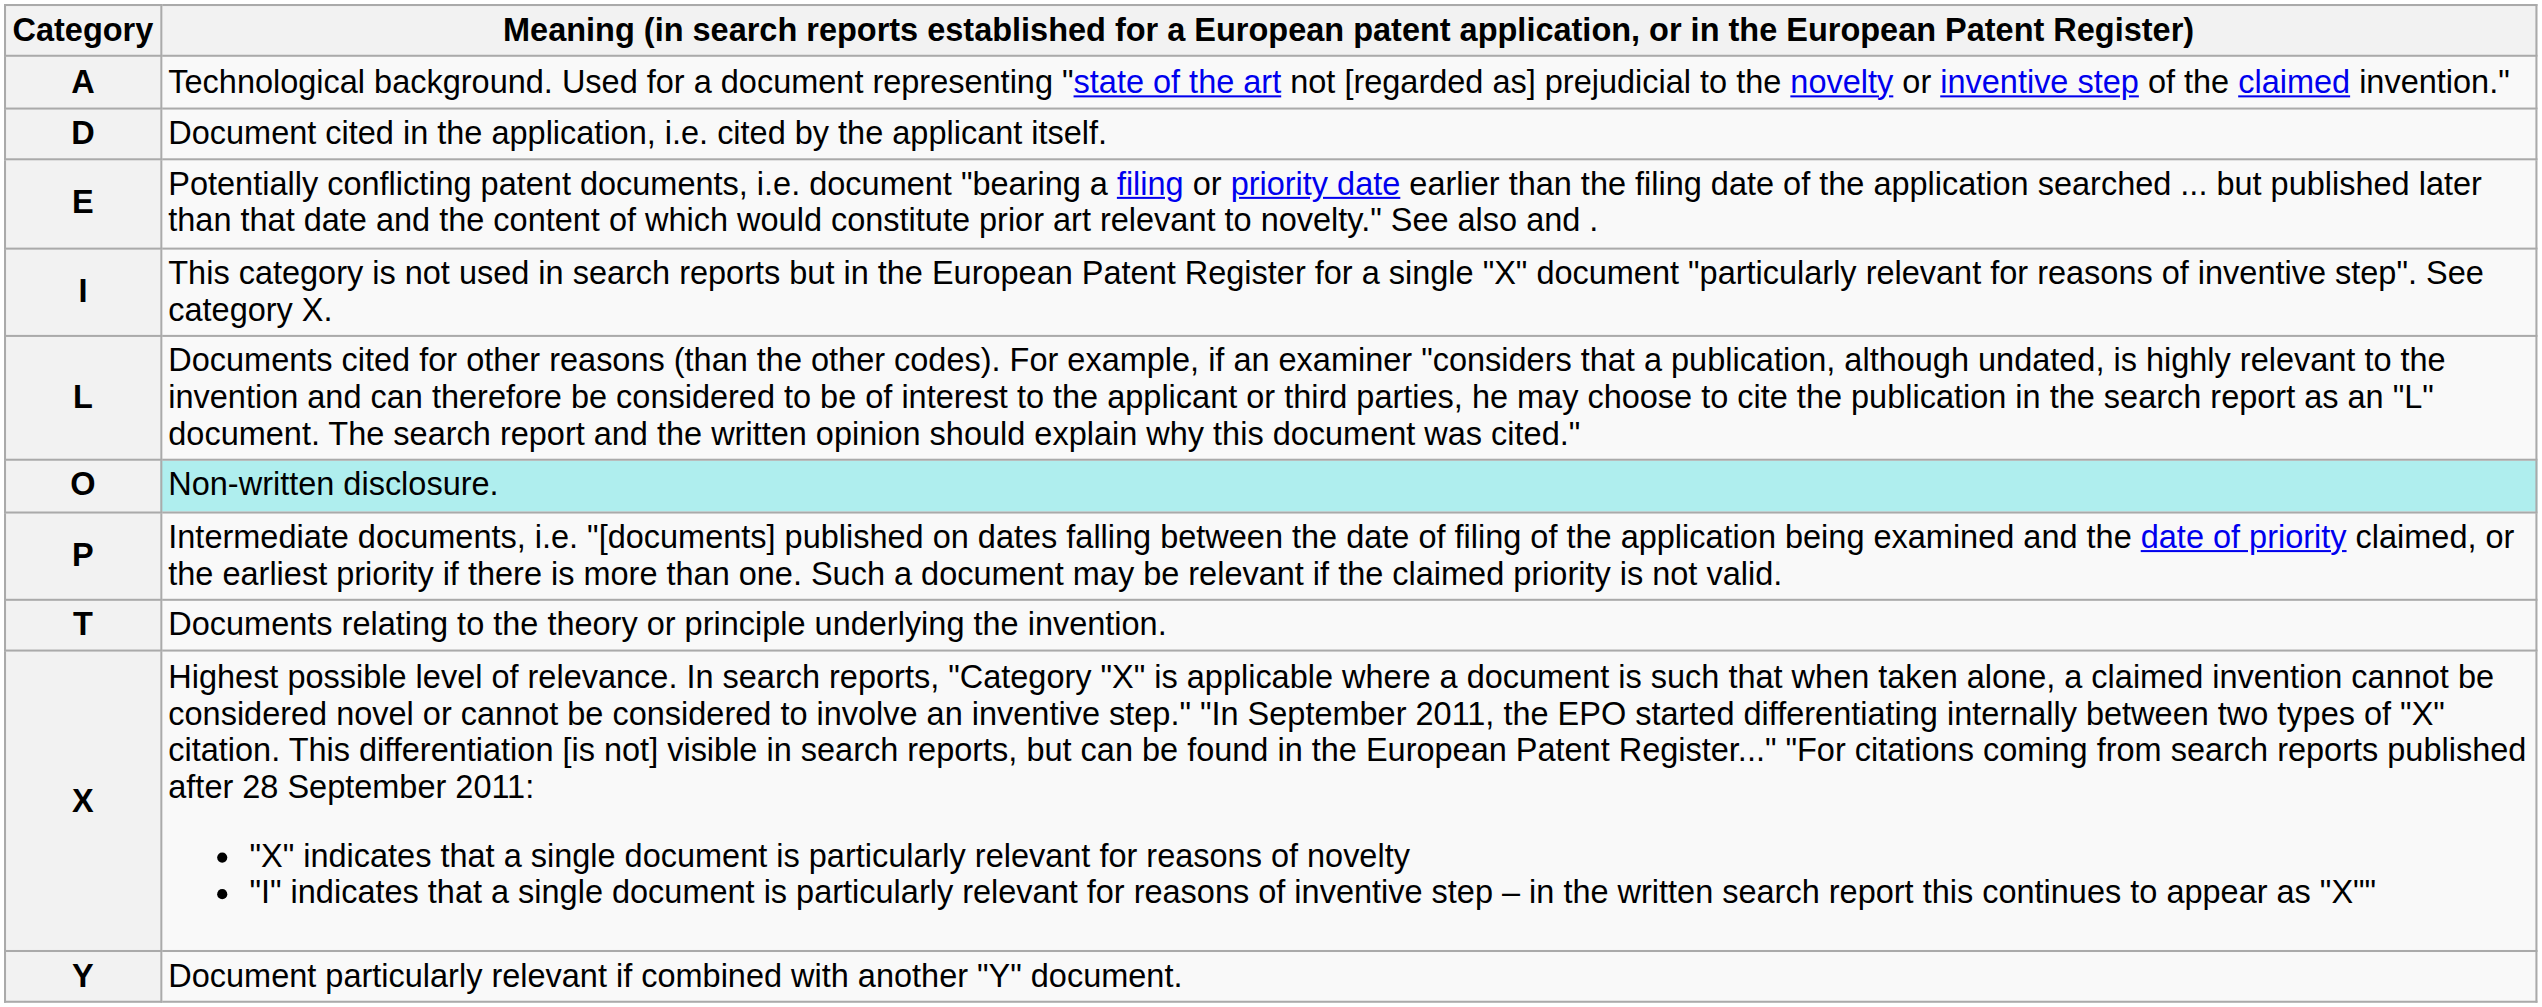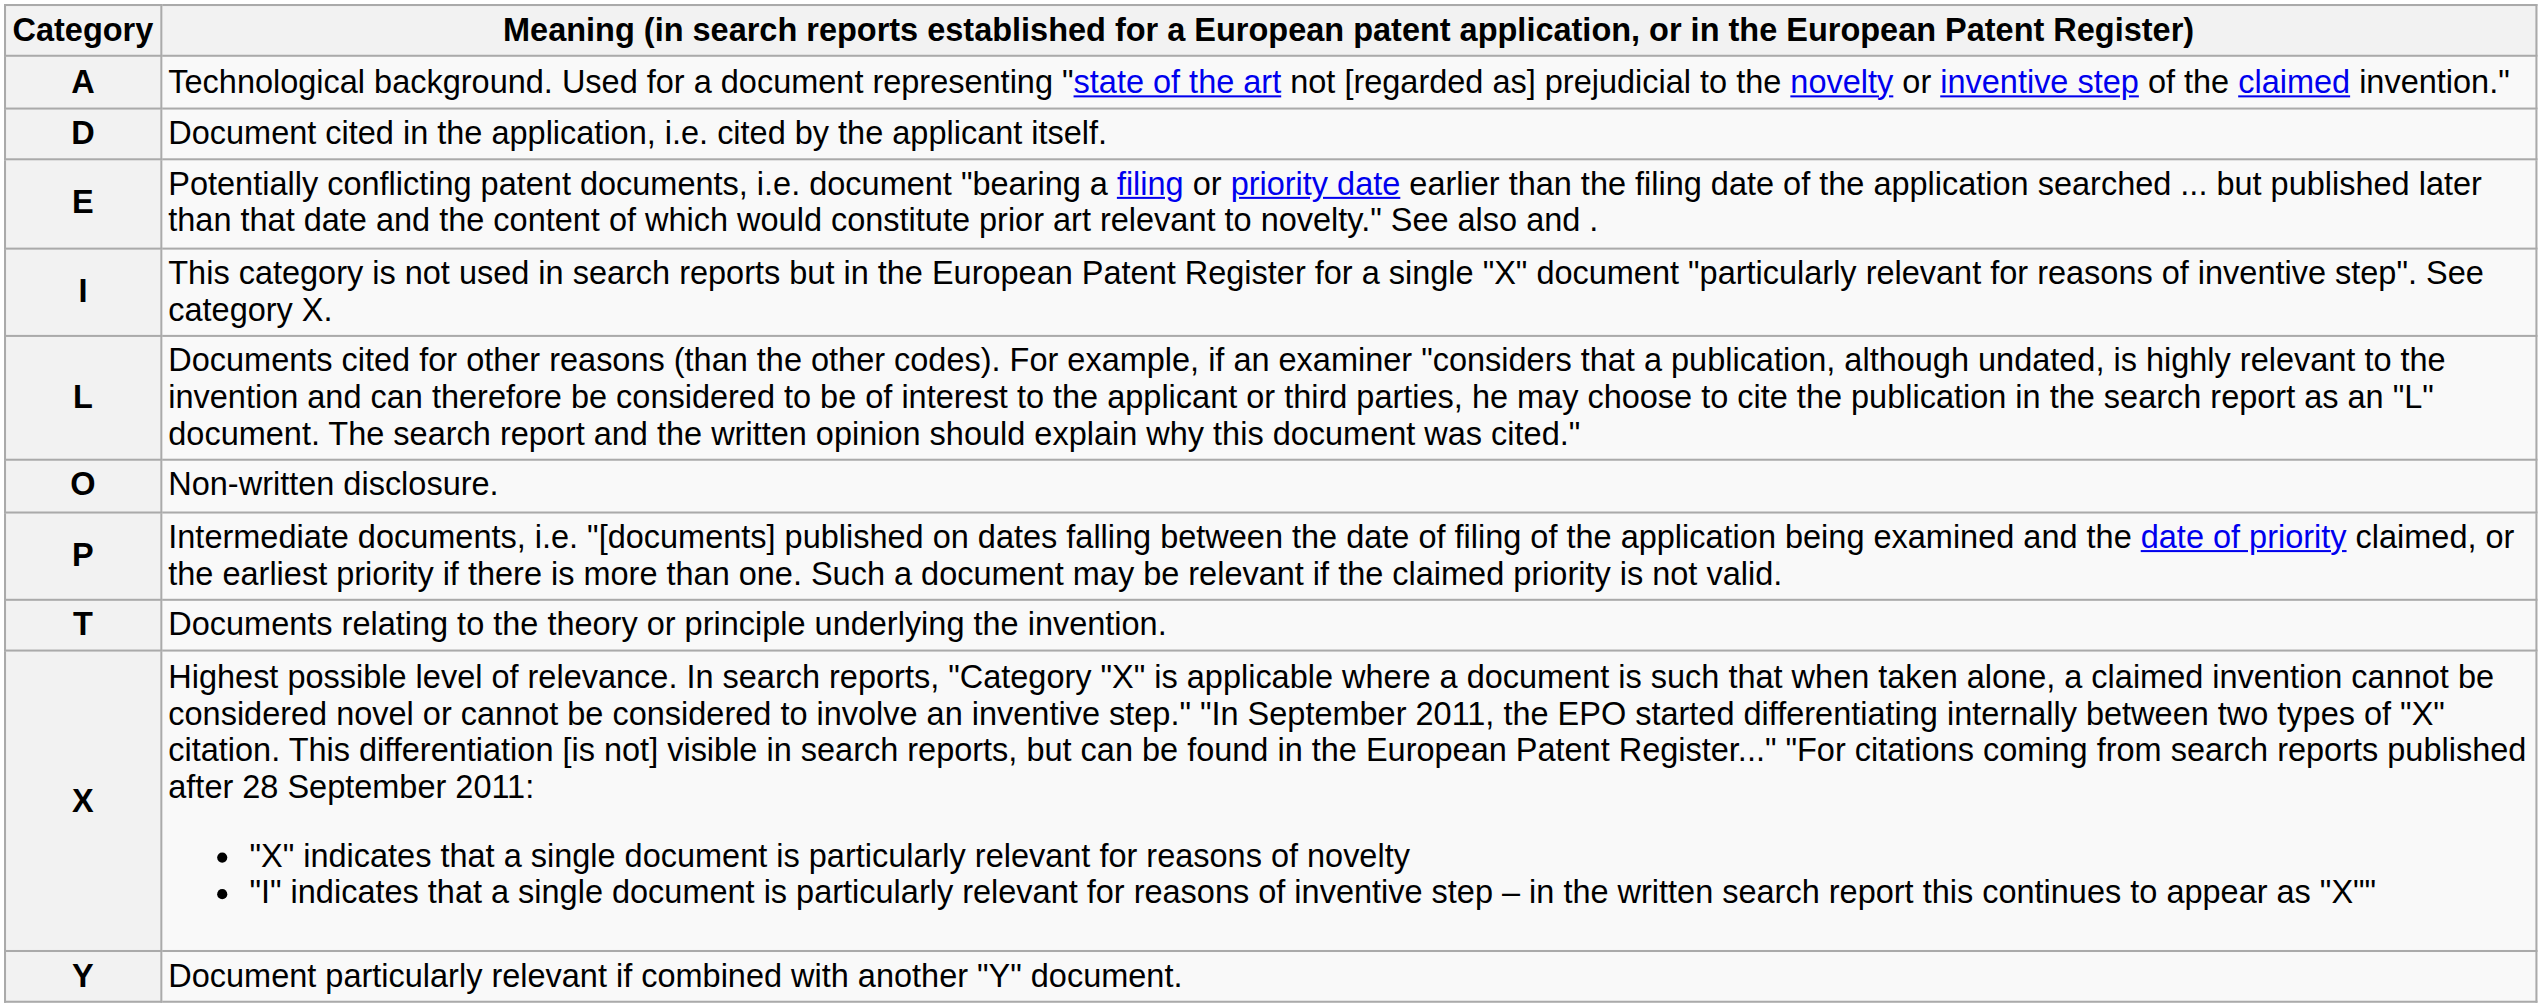O | column 2: paleturquoise background -> no background
